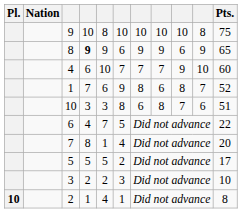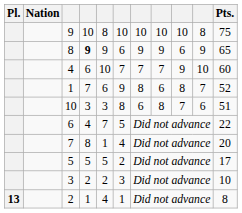row 11 | Pl.: 10 -> 13
